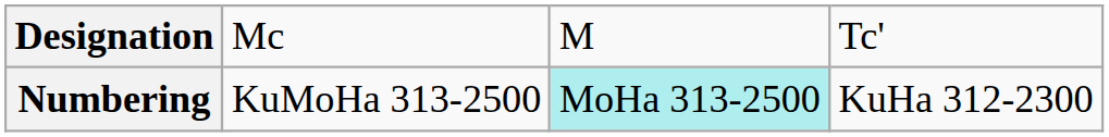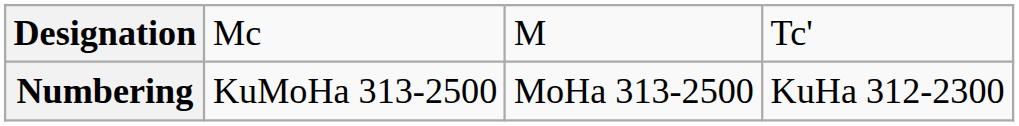Numbering | column 3: paleturquoise background -> no background
